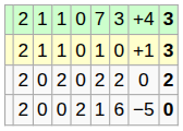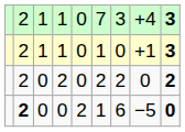row 4 | column 2: normal -> bold
